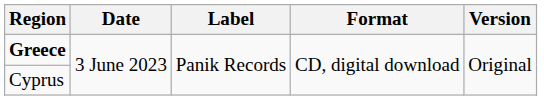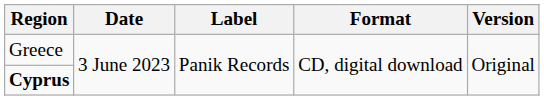Greece | Region: bold -> normal
Cyprus | Region: normal -> bold
